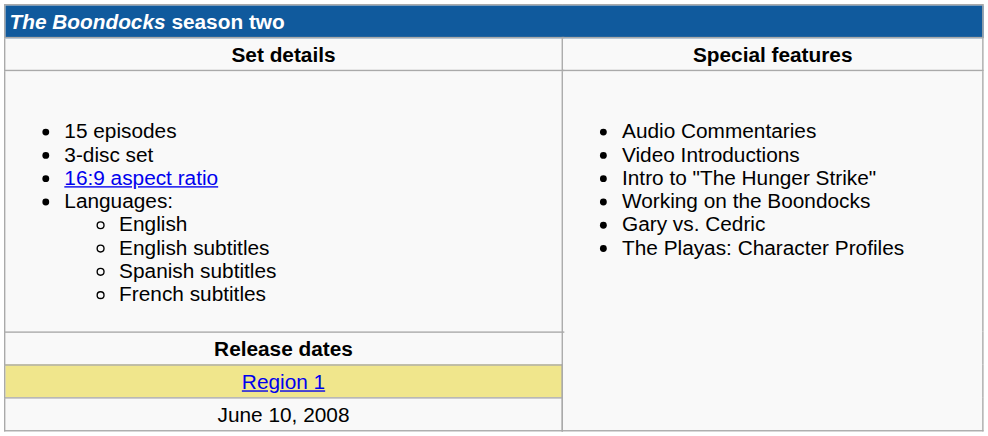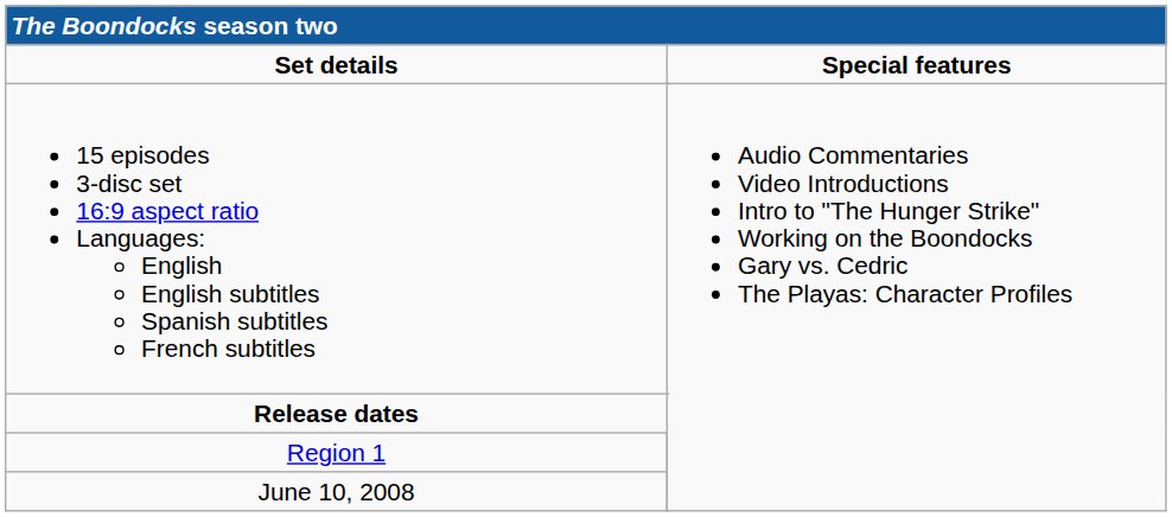Region 1 | column 1: khaki background -> no background
